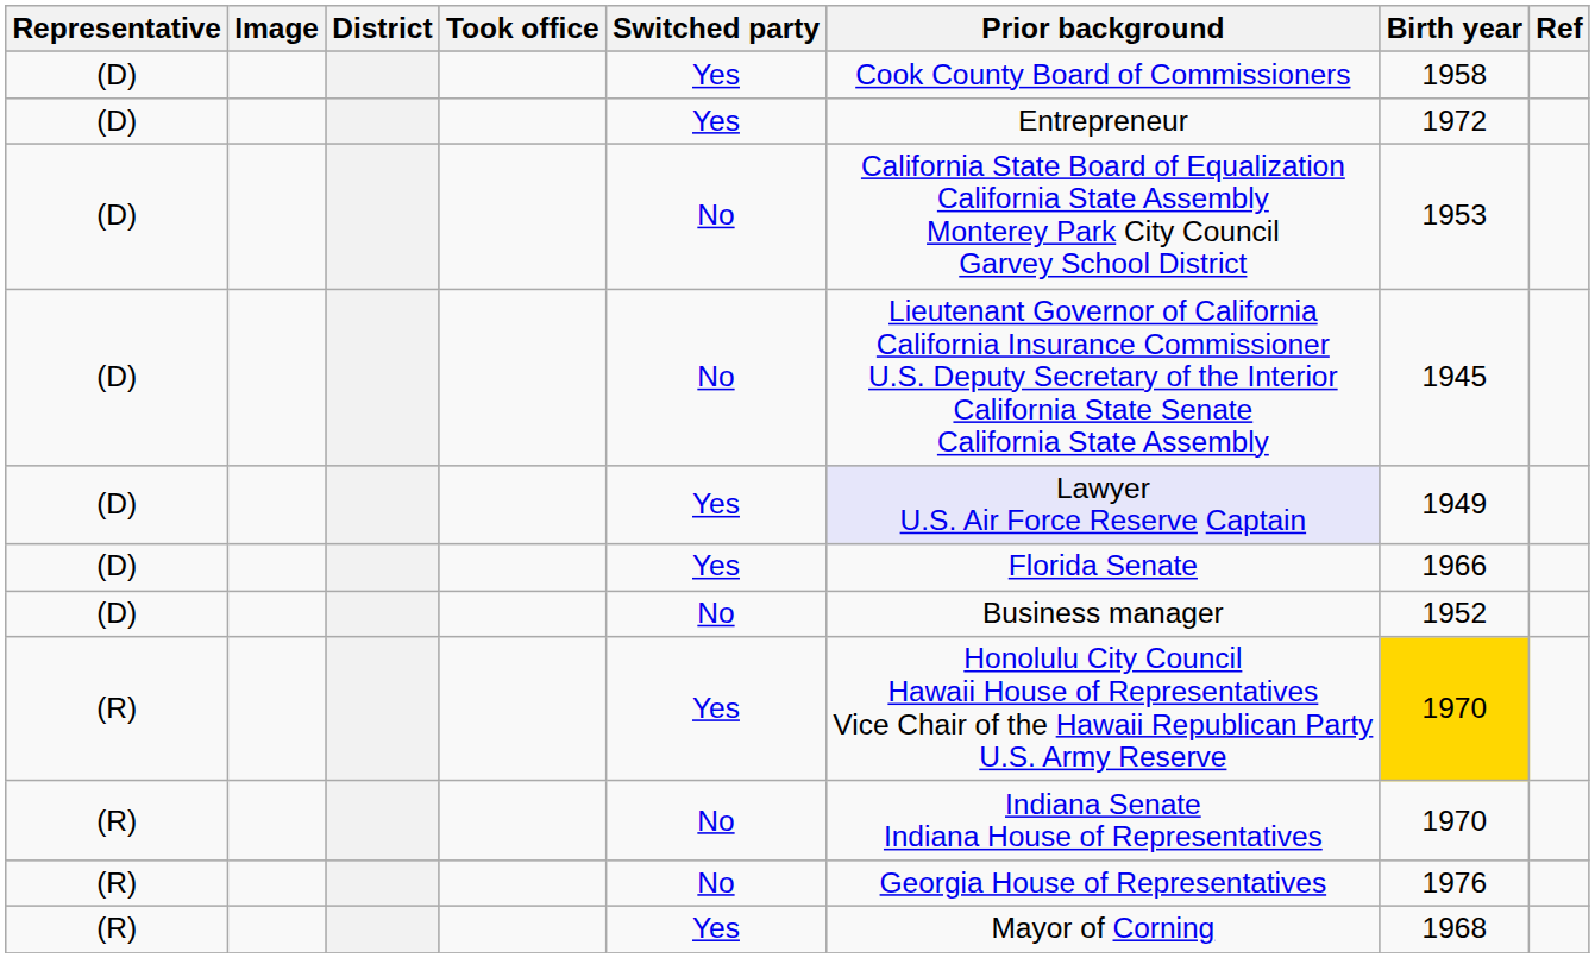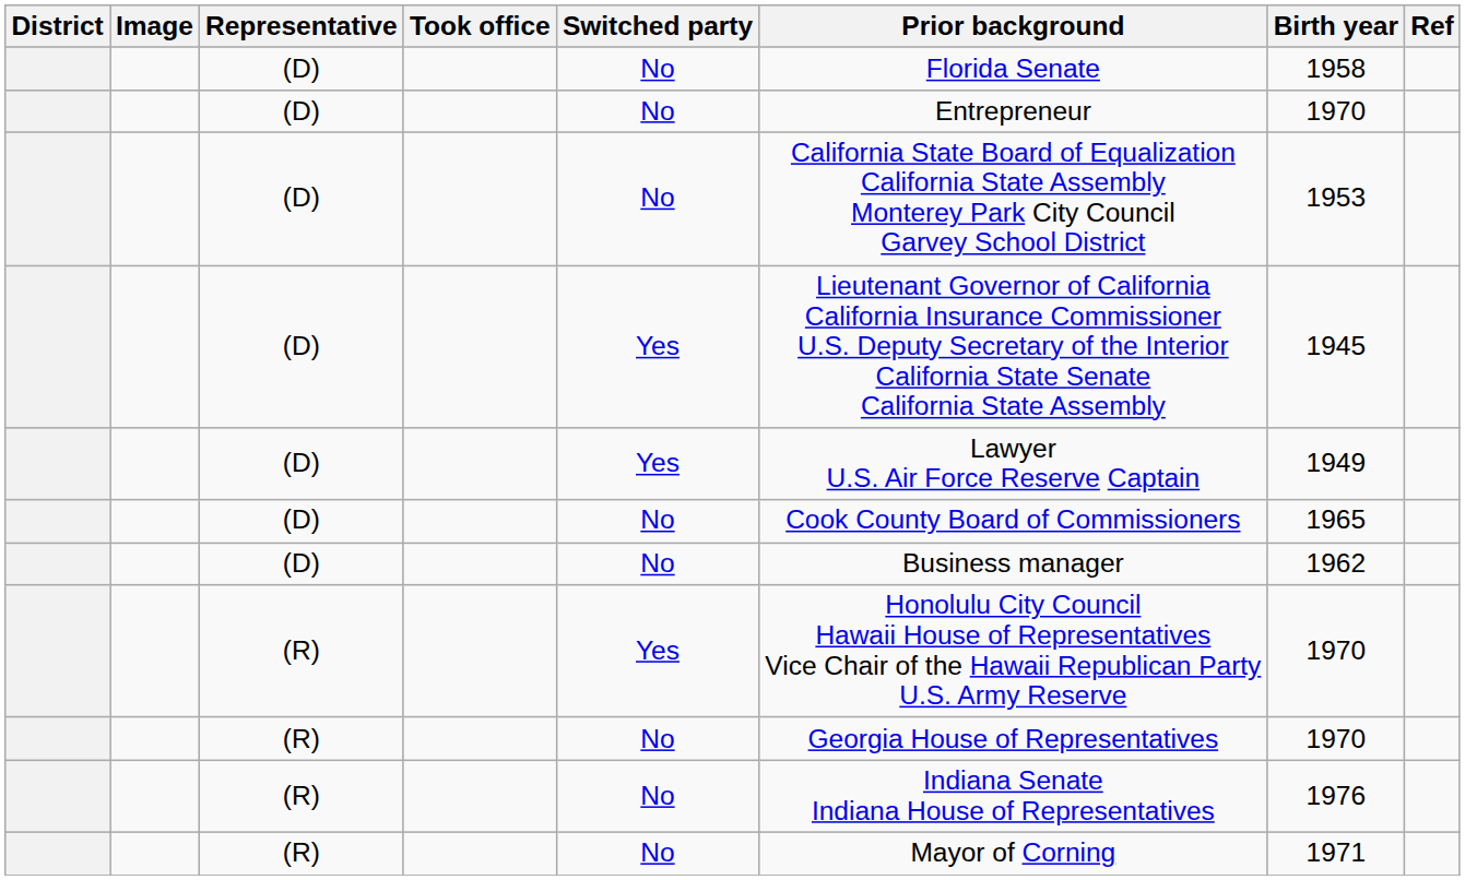columns swapped: District <-> Representative
row 2 | Switched party: Yes -> No
row 2 | Prior background: Cook County Board of Commissioners -> Florida Senate
row 3 | Switched party: Yes -> No
row 3 | Birth year: 1972 -> 1970
row 5 | Switched party: No -> Yes
row 6 | Prior background: lavender background -> no background
row 7 | Switched party: Yes -> No
row 7 | Prior background: Florida Senate -> Cook County Board of Commissioners
row 7 | Birth year: 1966 -> 1965
row 8 | Birth year: 1952 -> 1962
row 9 | Birth year: gold background -> no background
row 10 | Prior background: Indiana Senate Indiana House of Representatives -> Georgia House of Representatives
row 11 | Prior background: Georgia House of Representatives -> Indiana Senate Indiana House of Representatives
row 12 | Switched party: Yes -> No
row 12 | Birth year: 1968 -> 1971
